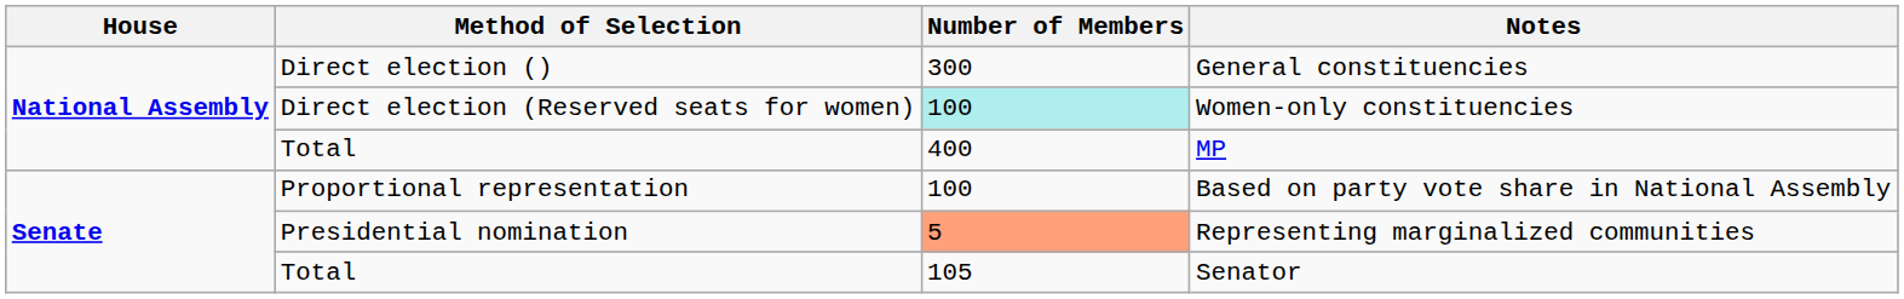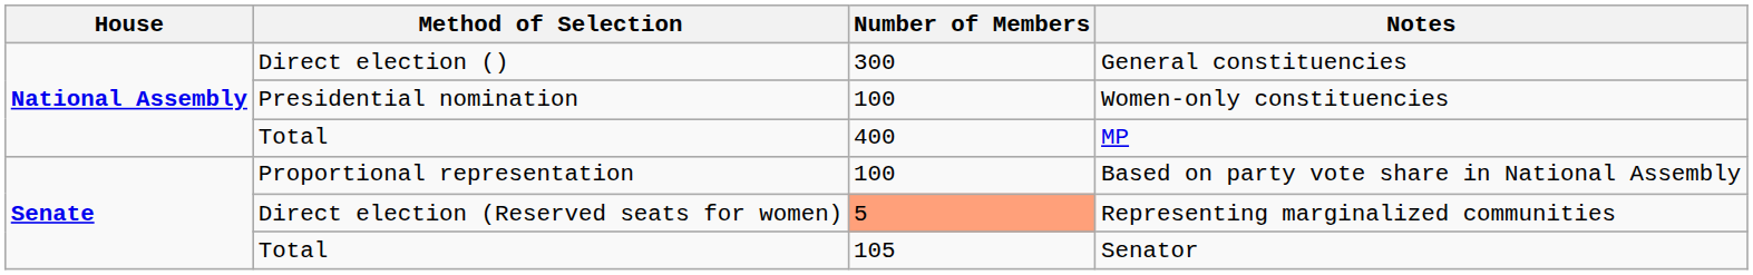Women-only constituencies | Method of Selection: Direct election (Reserved seats for women) -> Presidential nomination
Women-only constituencies | Number of Members: paleturquoise background -> no background
Representing marginalized communities | Method of Selection: Presidential nomination -> Direct election (Reserved seats for women)
